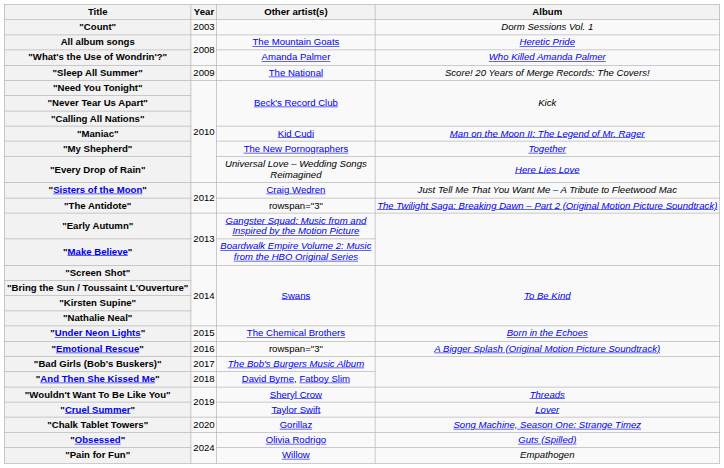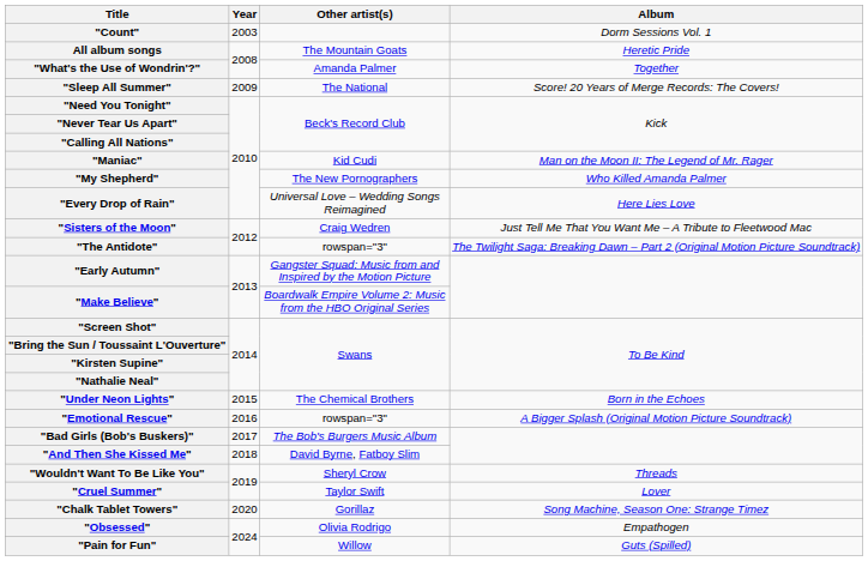"What's the Use of Wondrin'?" | Album: Who Killed Amanda Palmer -> Together
"My Shepherd" | Album: Together -> Who Killed Amanda Palmer
"Obsessed" | Album: Guts (Spilled) -> Empathogen
"Pain for Fun" | Album: Empathogen -> Guts (Spilled)
